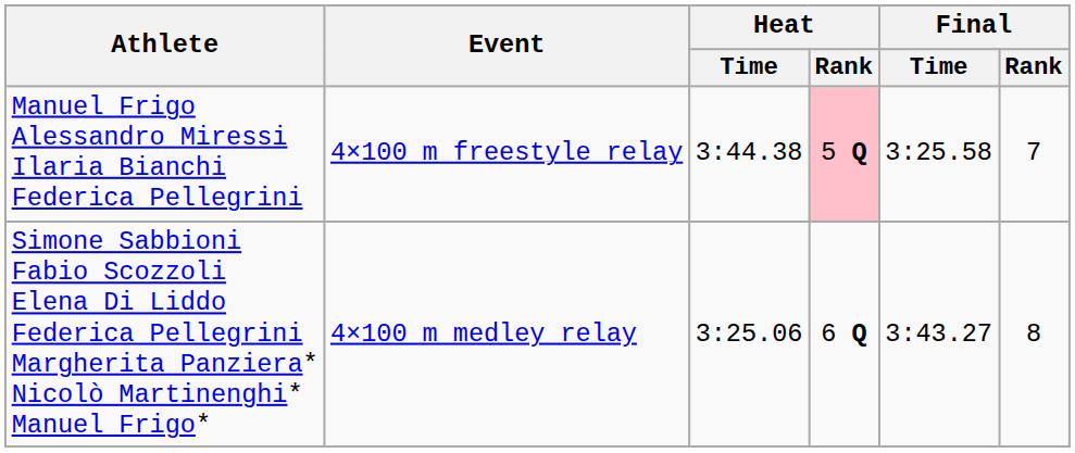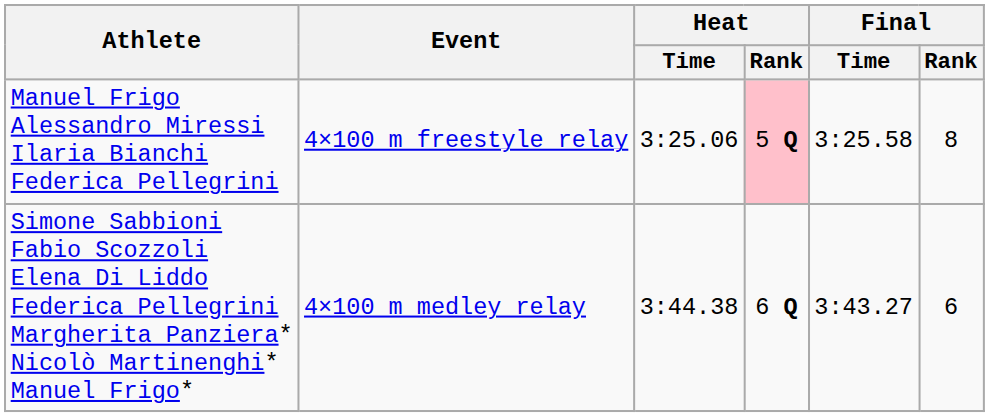row 3 | Heat / Time: 3:44.38 -> 3:25.06
row 3 | Final / Rank: 7 -> 8
row 4 | Heat / Time: 3:25.06 -> 3:44.38
row 4 | Final / Rank: 8 -> 6
